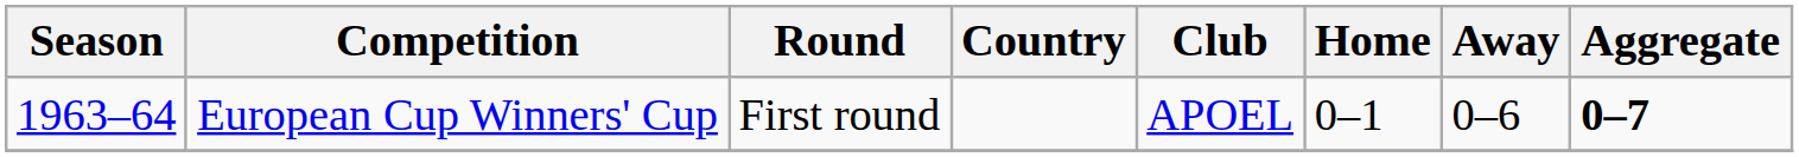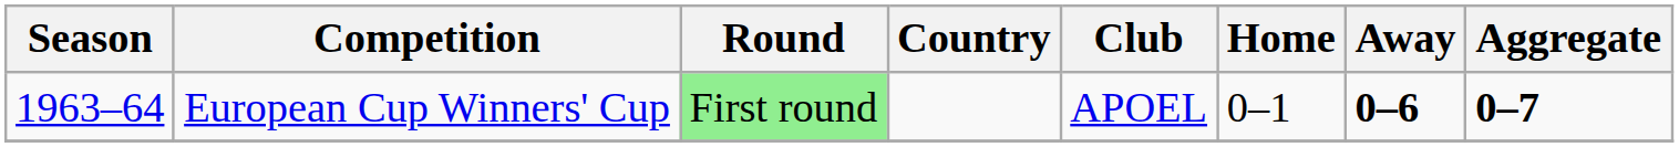European Cup Winners' Cup | Round: no background -> lightgreen background
European Cup Winners' Cup | Away: normal -> bold
